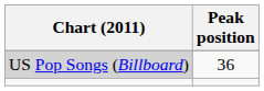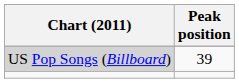row 2 | Peak position: 36 -> 39
